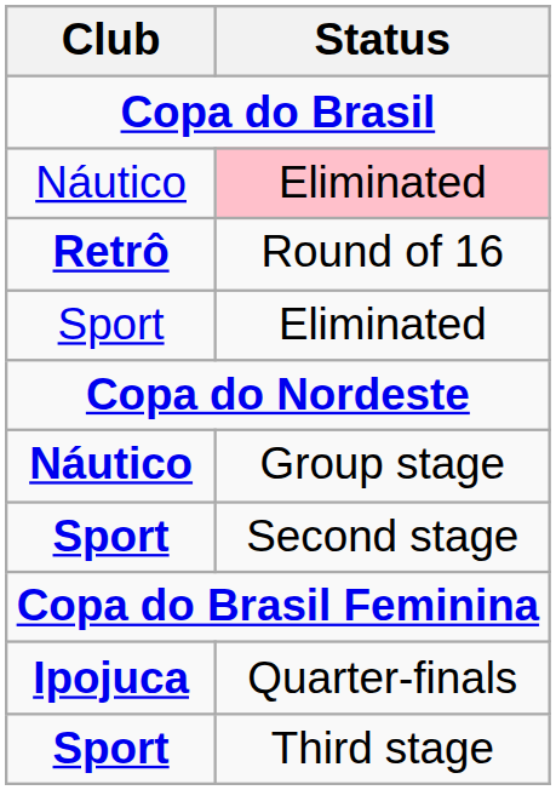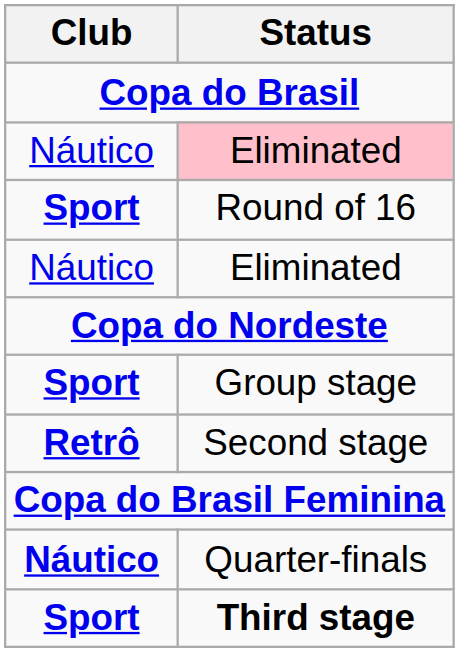row 4 | Club: Retrô -> Sport
row 5 | Club: Sport -> Náutico
row 7 | Club: Náutico -> Sport
row 8 | Club: Sport -> Retrô
row 10 | Club: Ipojuca -> Náutico
row 11 | Status: normal -> bold
